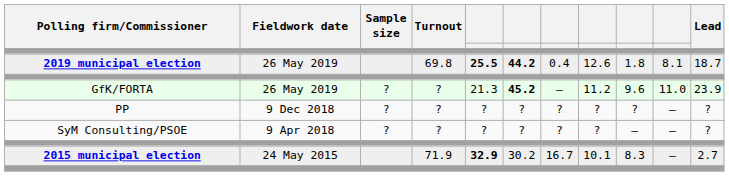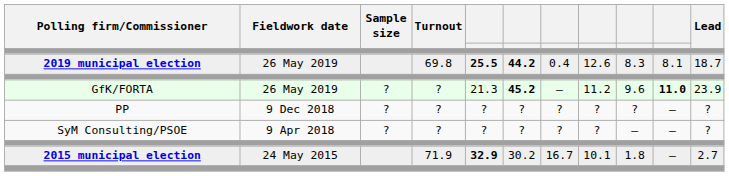2019 municipal election | column 9: 1.8 -> 8.3
GfK/FORTA | column 10: normal -> bold
2015 municipal election | column 9: 8.3 -> 1.8
